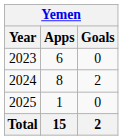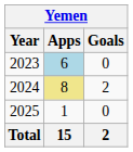2023 | Apps: no background -> lightblue background
2024 | Apps: no background -> khaki background
